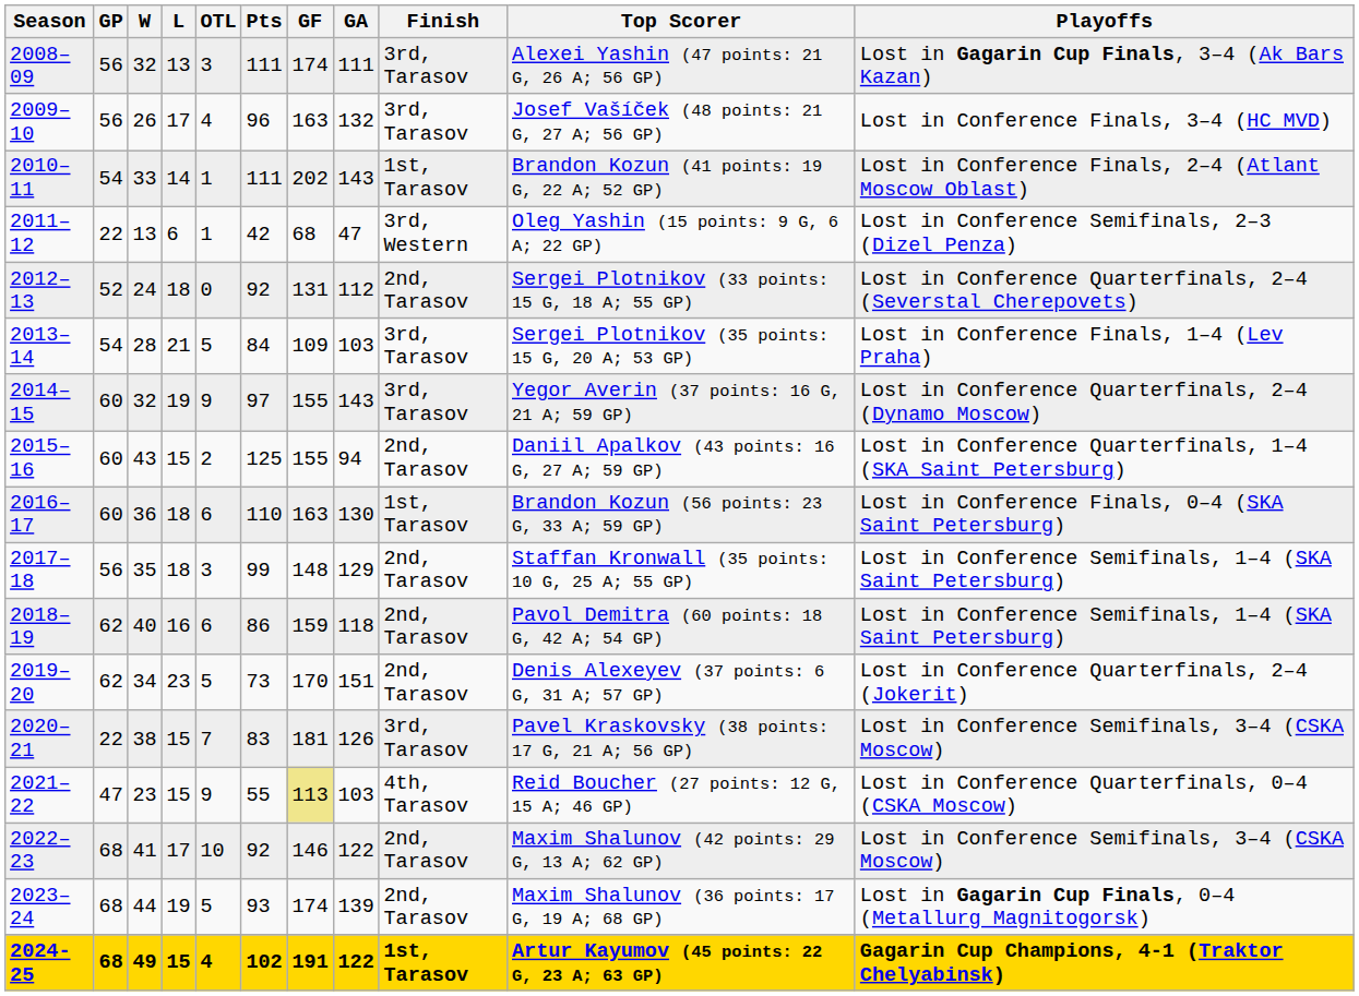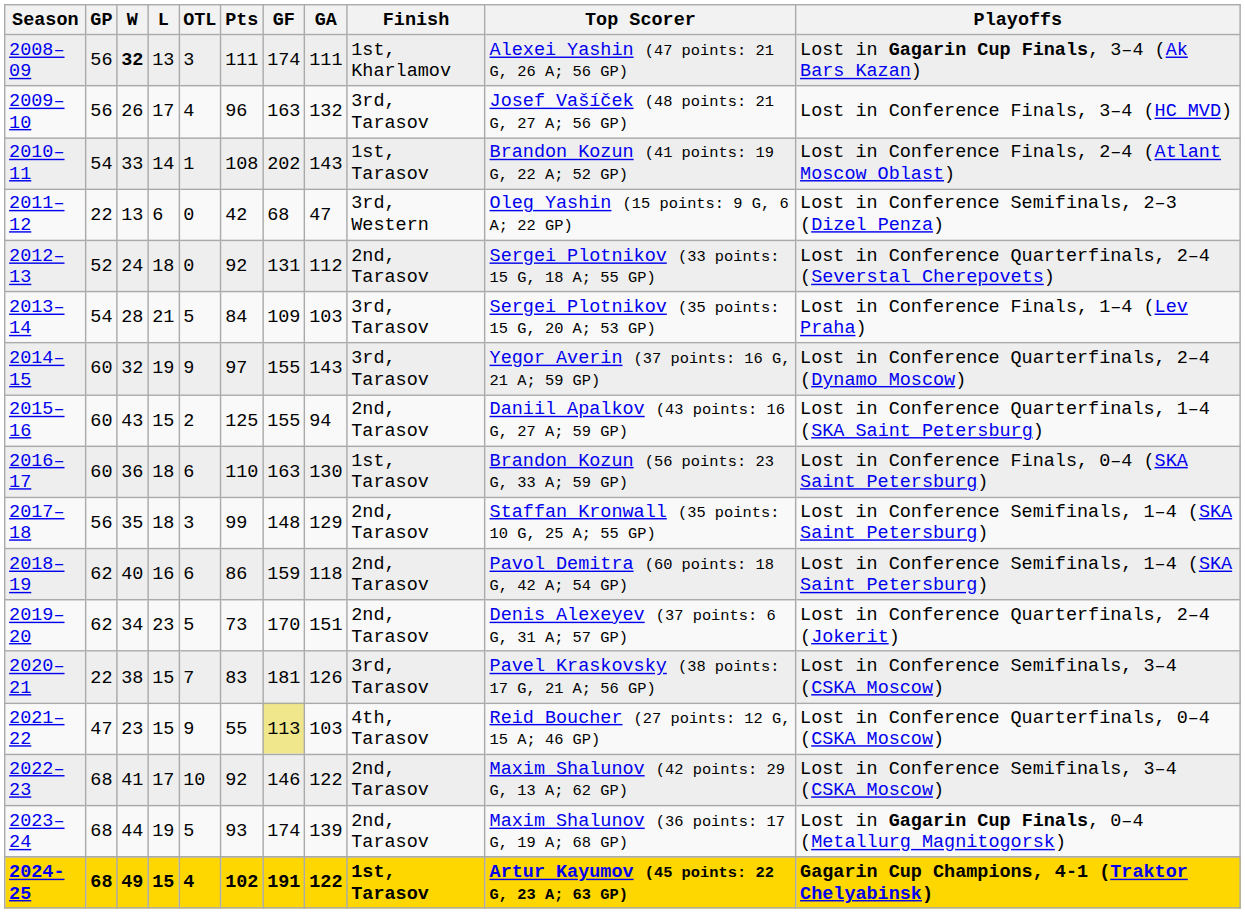2008–09 | W: normal -> bold
2008–09 | Finish: 3rd, Tarasov -> 1st, Kharlamov
2010–11 | Pts: 111 -> 108
2011–12 | OTL: 1 -> 0
